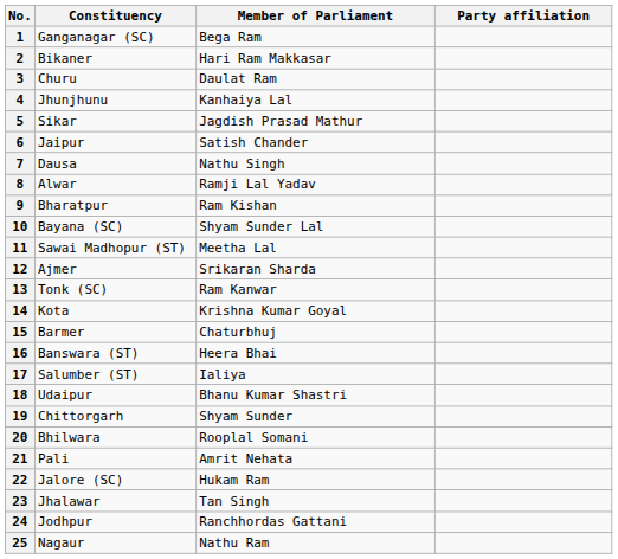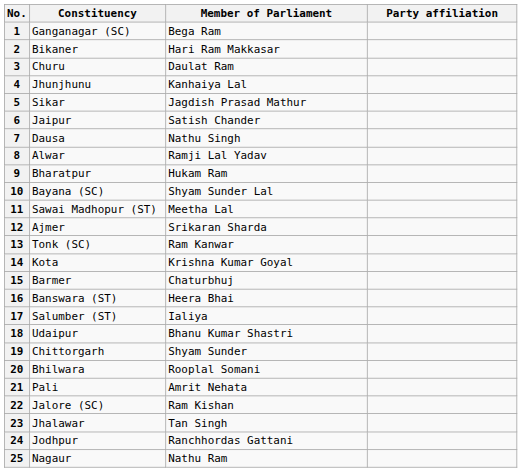9 | Member of Parliament: Ram Kishan -> Hukam Ram
22 | Member of Parliament: Hukam Ram -> Ram Kishan
